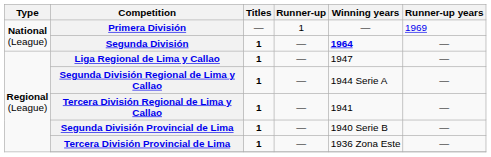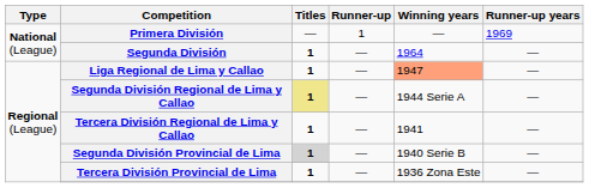Segunda División | Winning years: bold -> normal
Liga Regional de Lima y Callao | Winning years: no background -> lightsalmon background
Segunda División Regional de Lima y Callao | Titles: no background -> khaki background
Segunda División Provincial de Lima | Titles: no background -> lightgrey background
